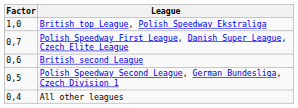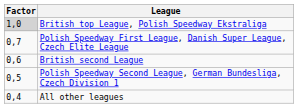British top League, Polish Speedway Ekstraliga | Factor: no background -> lightgrey background
